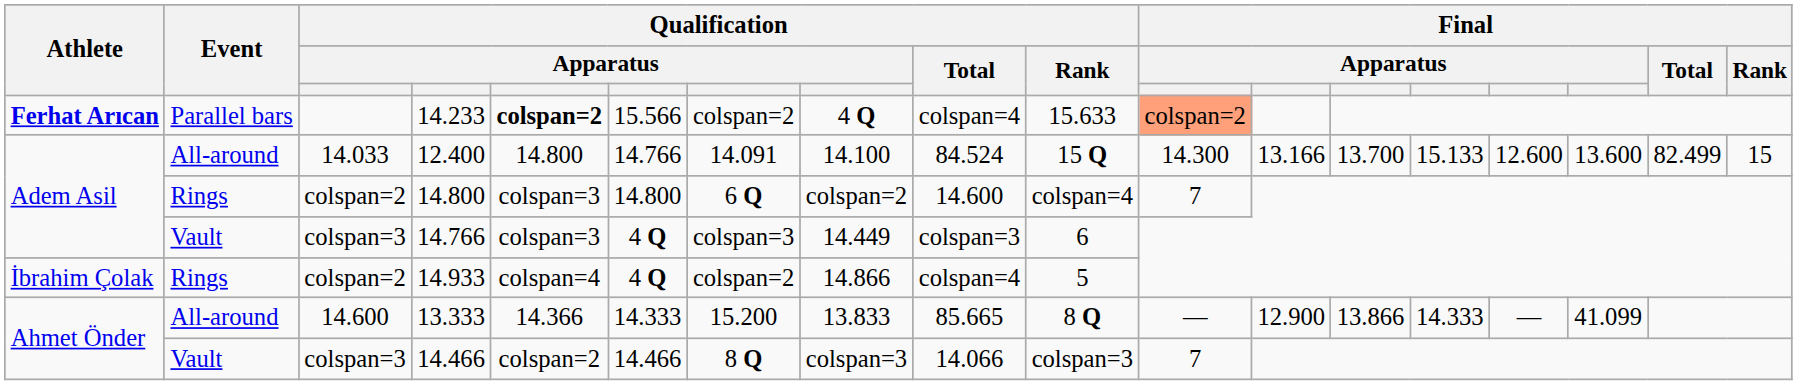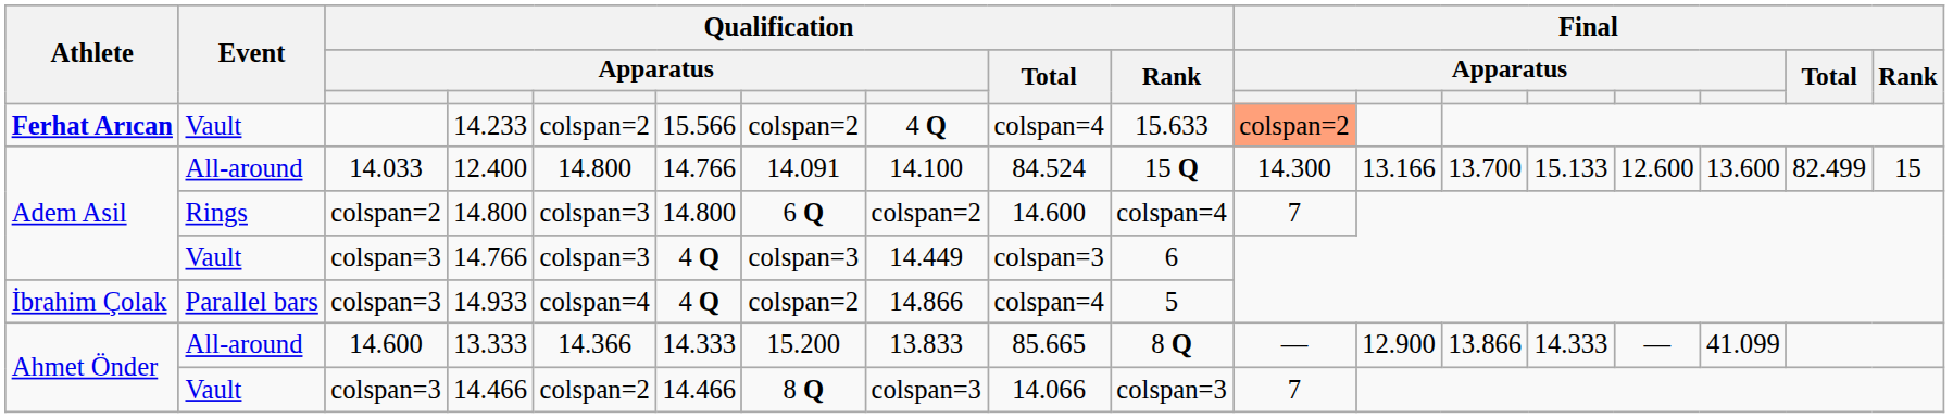14.233 | Event: Parallel bars -> Vault
14.233 | column 5: bold -> normal
14.933 | Event: Rings -> Parallel bars
14.933 | column 3: colspan=2 -> colspan=3
